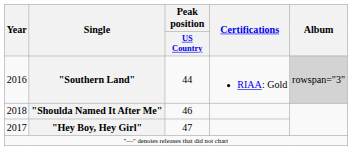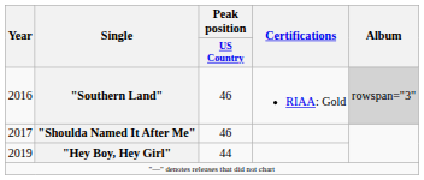"Southern Land" | Peak position / US Country: 44 -> 46
"Shoulda Named It After Me" | Year: 2018 -> 2017
"Hey Boy, Hey Girl" | Year: 2017 -> 2019
"Hey Boy, Hey Girl" | Peak position / US Country: 47 -> 44
